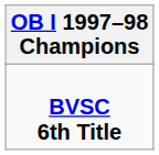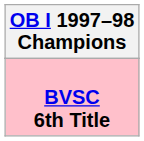row 2 | column 1: no background -> pink background
